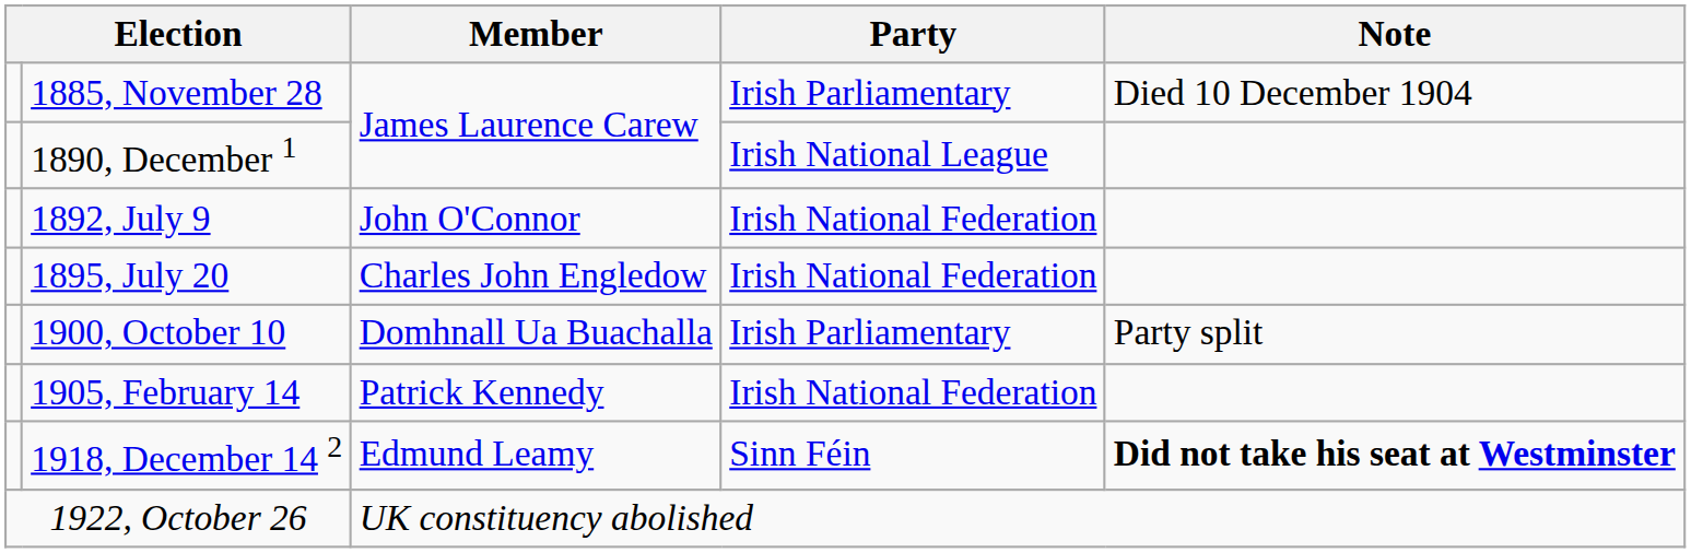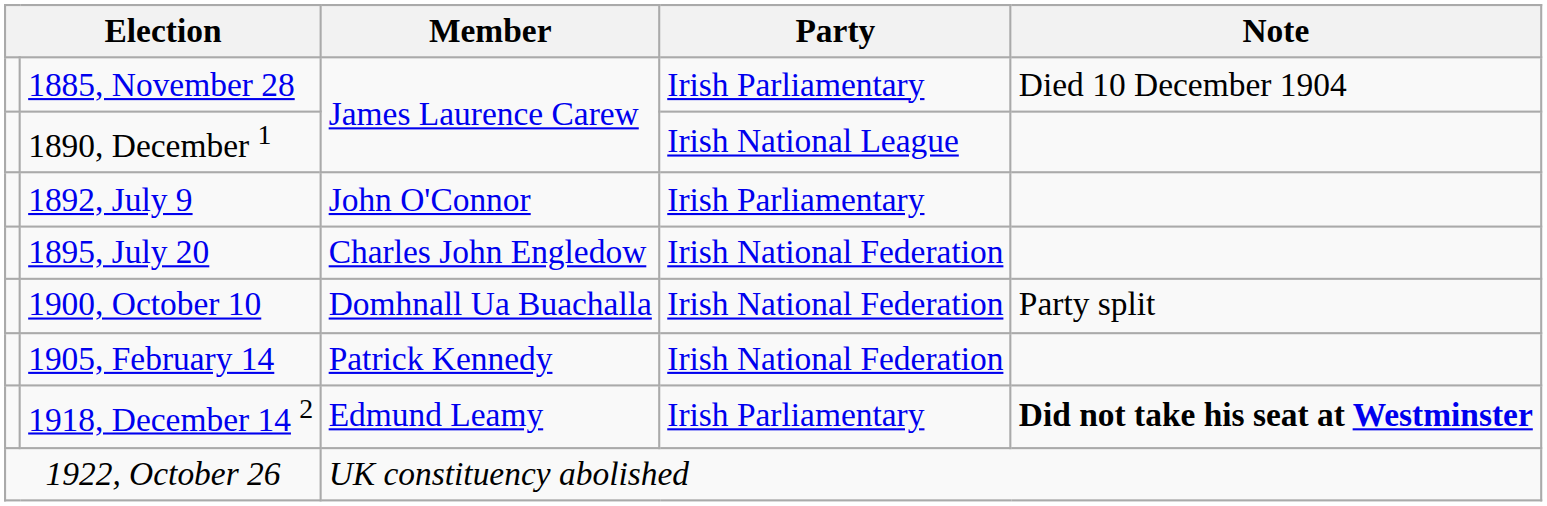1892, July 9 | Party: Irish National Federation -> Irish Parliamentary
1900, October 10 | Party: Irish Parliamentary -> Irish National Federation
1918, December 14 2 | Party: Sinn Féin -> Irish Parliamentary
